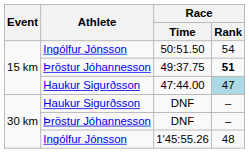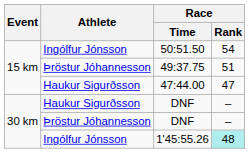49:37.75 | Race / Rank: bold -> normal
47:44.00 | Race / Rank: lightblue background -> no background
1'45:55.26 | Race / Rank: no background -> paleturquoise background
